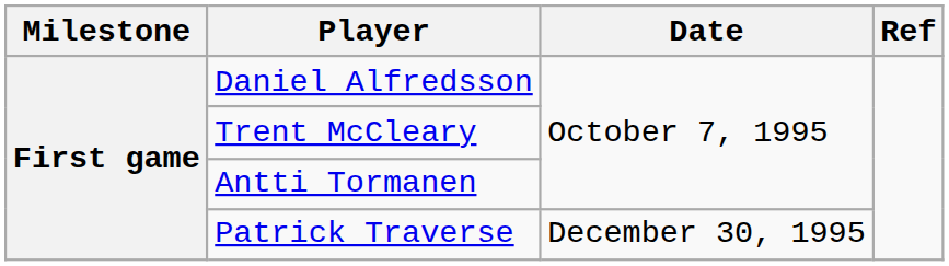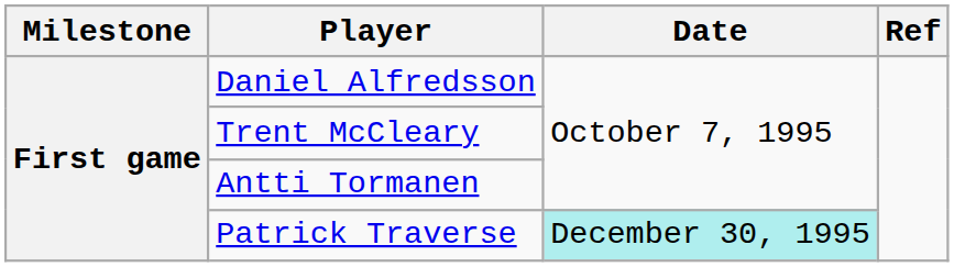Patrick Traverse | Date: no background -> paleturquoise background
